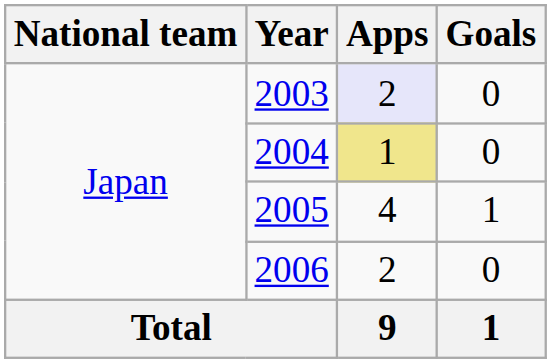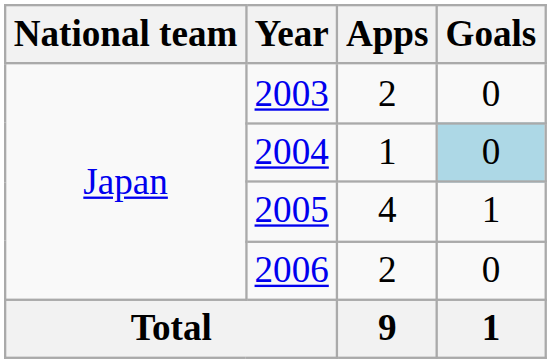2003 | Apps: lavender background -> no background
2004 | Apps: khaki background -> no background
2004 | Goals: no background -> lightblue background
